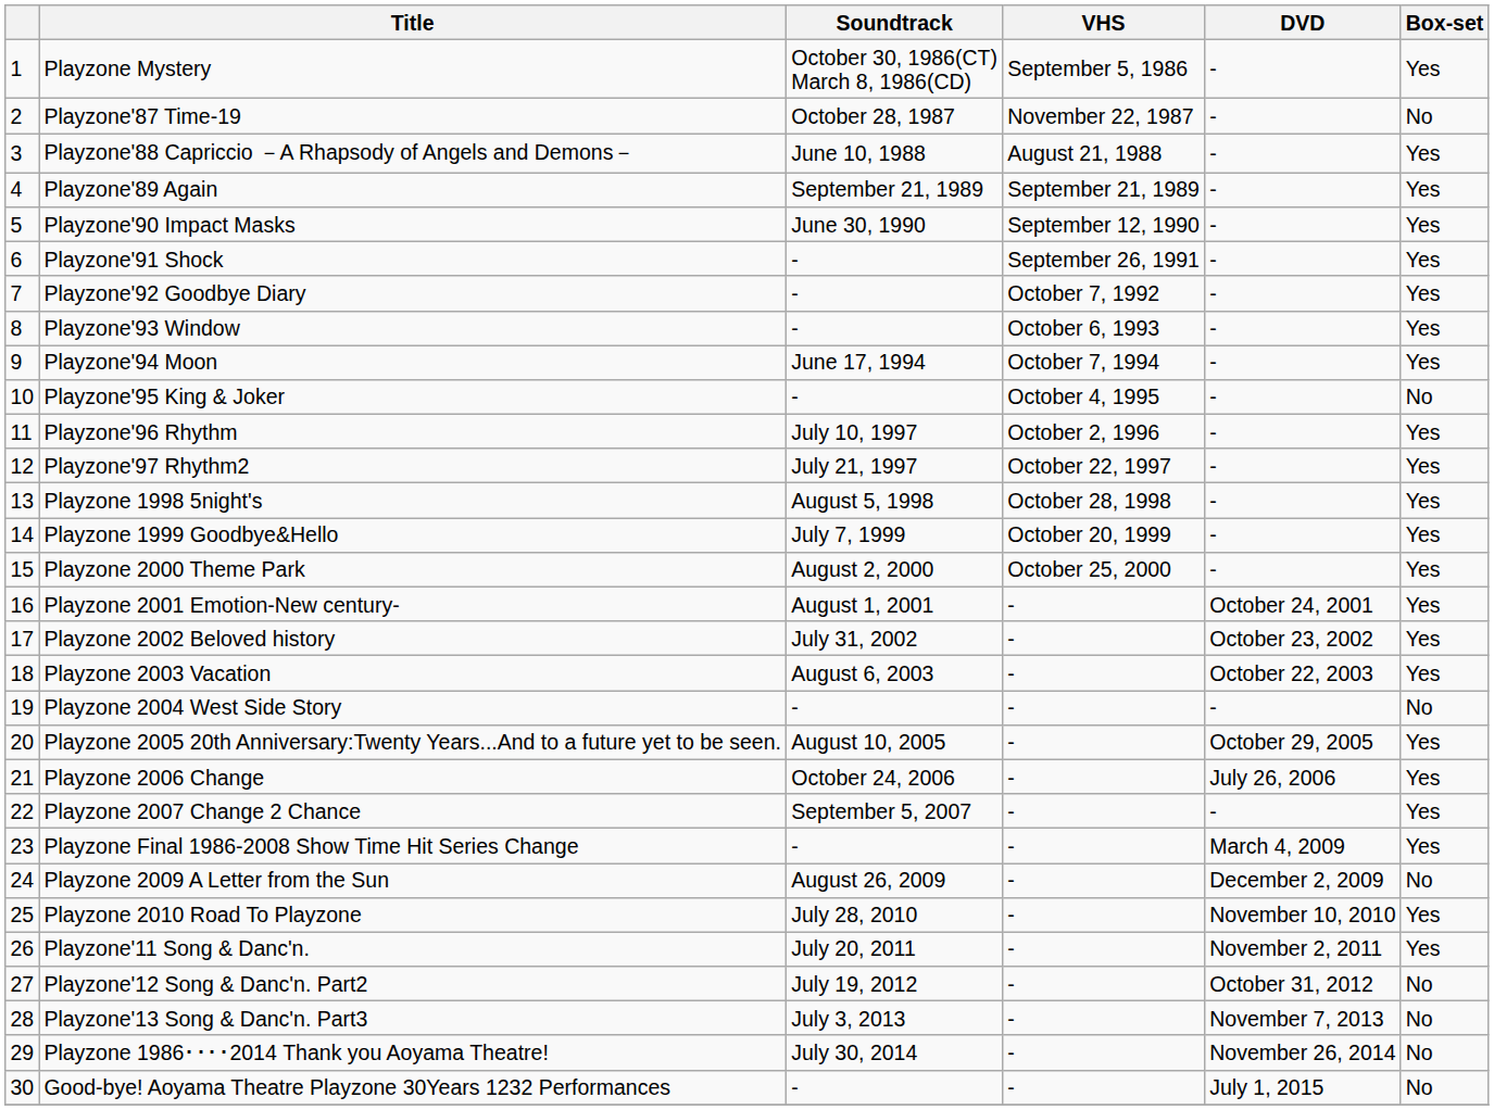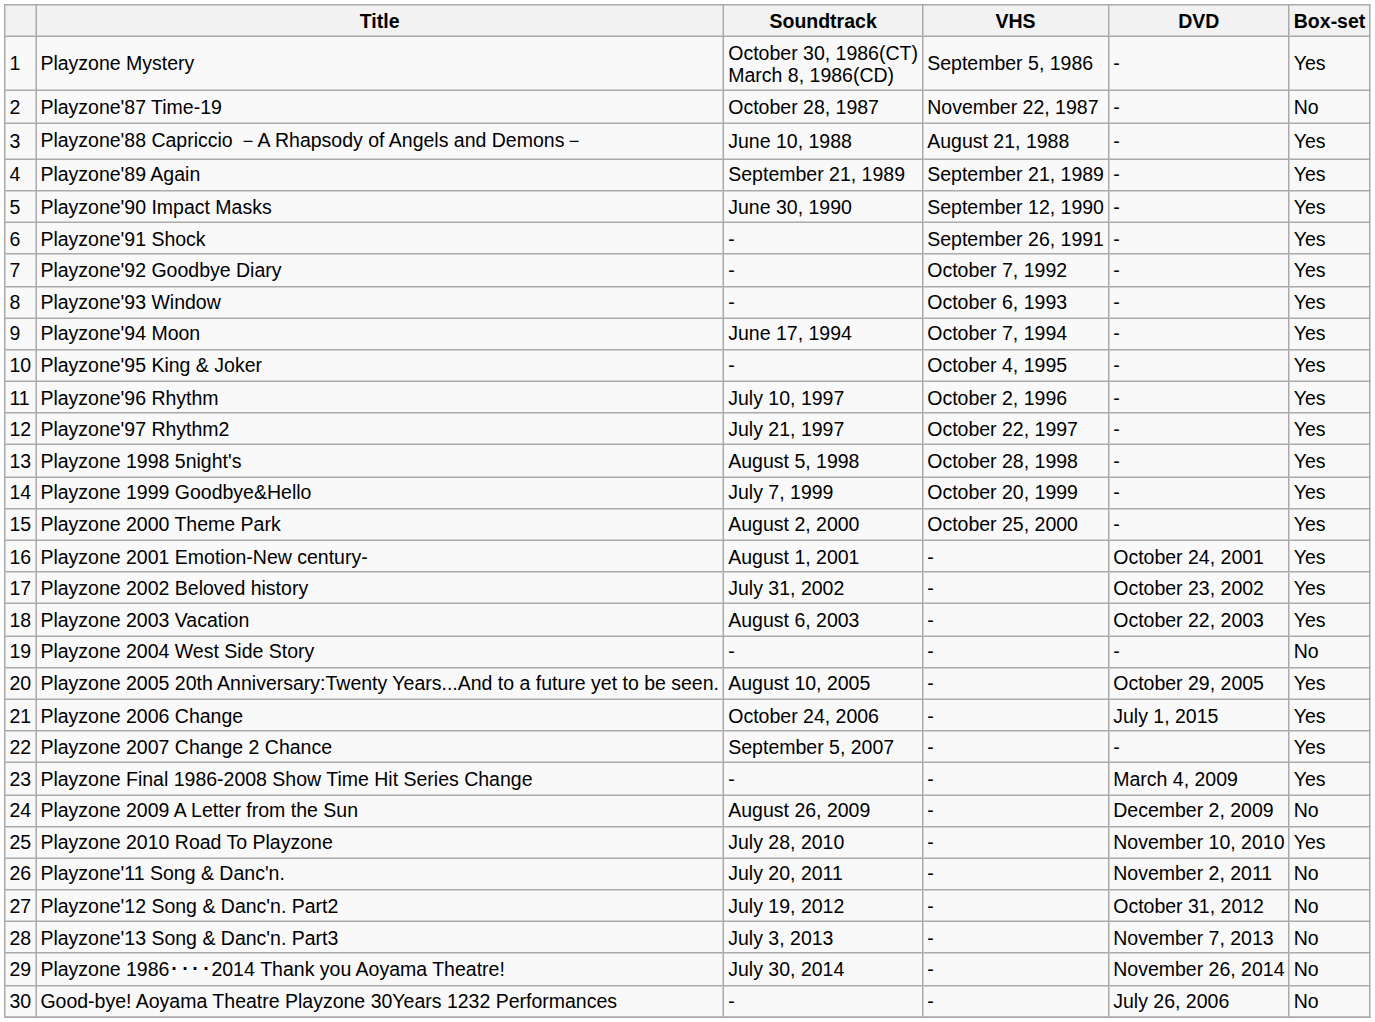Playzone'95 King & Joker | Box-set: No -> Yes
Playzone 2006 Change | DVD: July 26, 2006 -> July 1, 2015
Playzone'11 Song & Danc'n. | Box-set: Yes -> No
Good-bye! Aoyama Theatre Playzone 30Years 1232 Performances | DVD: July 1, 2015 -> July 26, 2006
